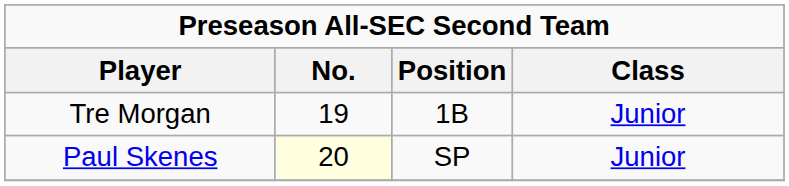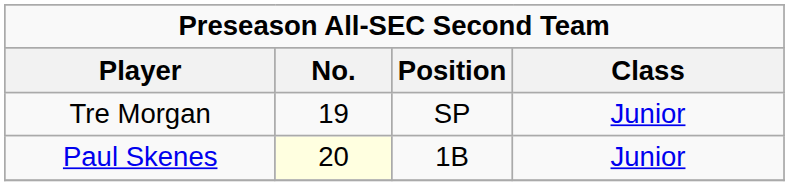Tre Morgan | Position: 1B -> SP
Paul Skenes | Position: SP -> 1B
